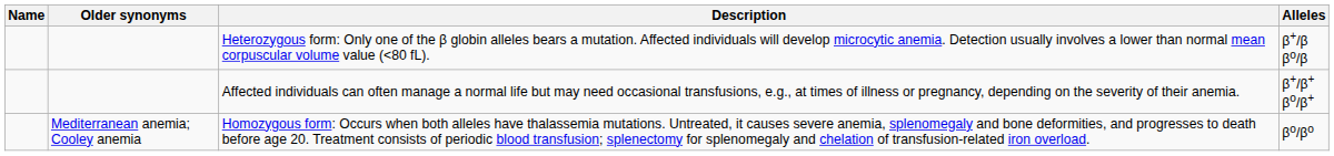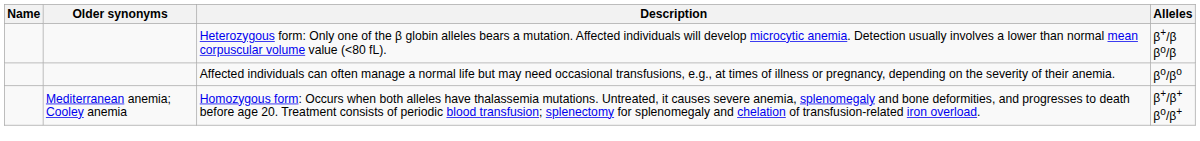row 3 | Alleles: β+/β+ βo/β+ -> βo/βo
row 4 | Alleles: βo/βo -> β+/β+ βo/β+
